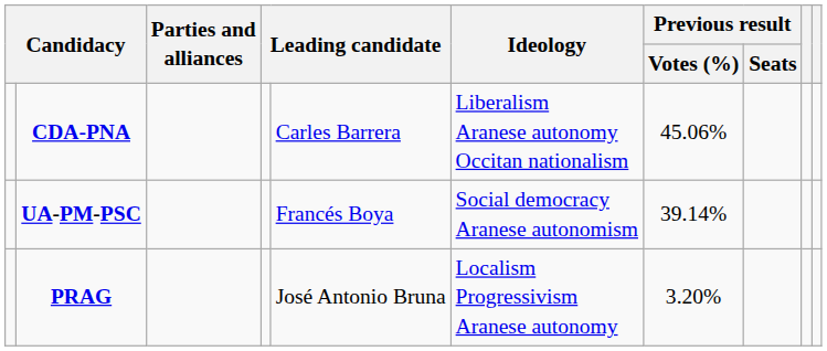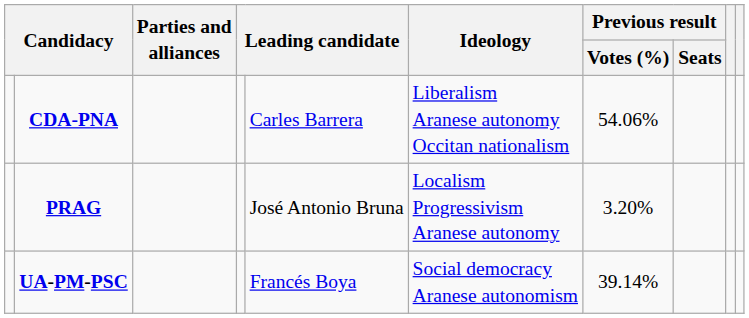CDA-PNA | Previous result / Votes (%): 45.06% -> 54.06%
rows swapped: UA-PM-PSC <-> PRAG
